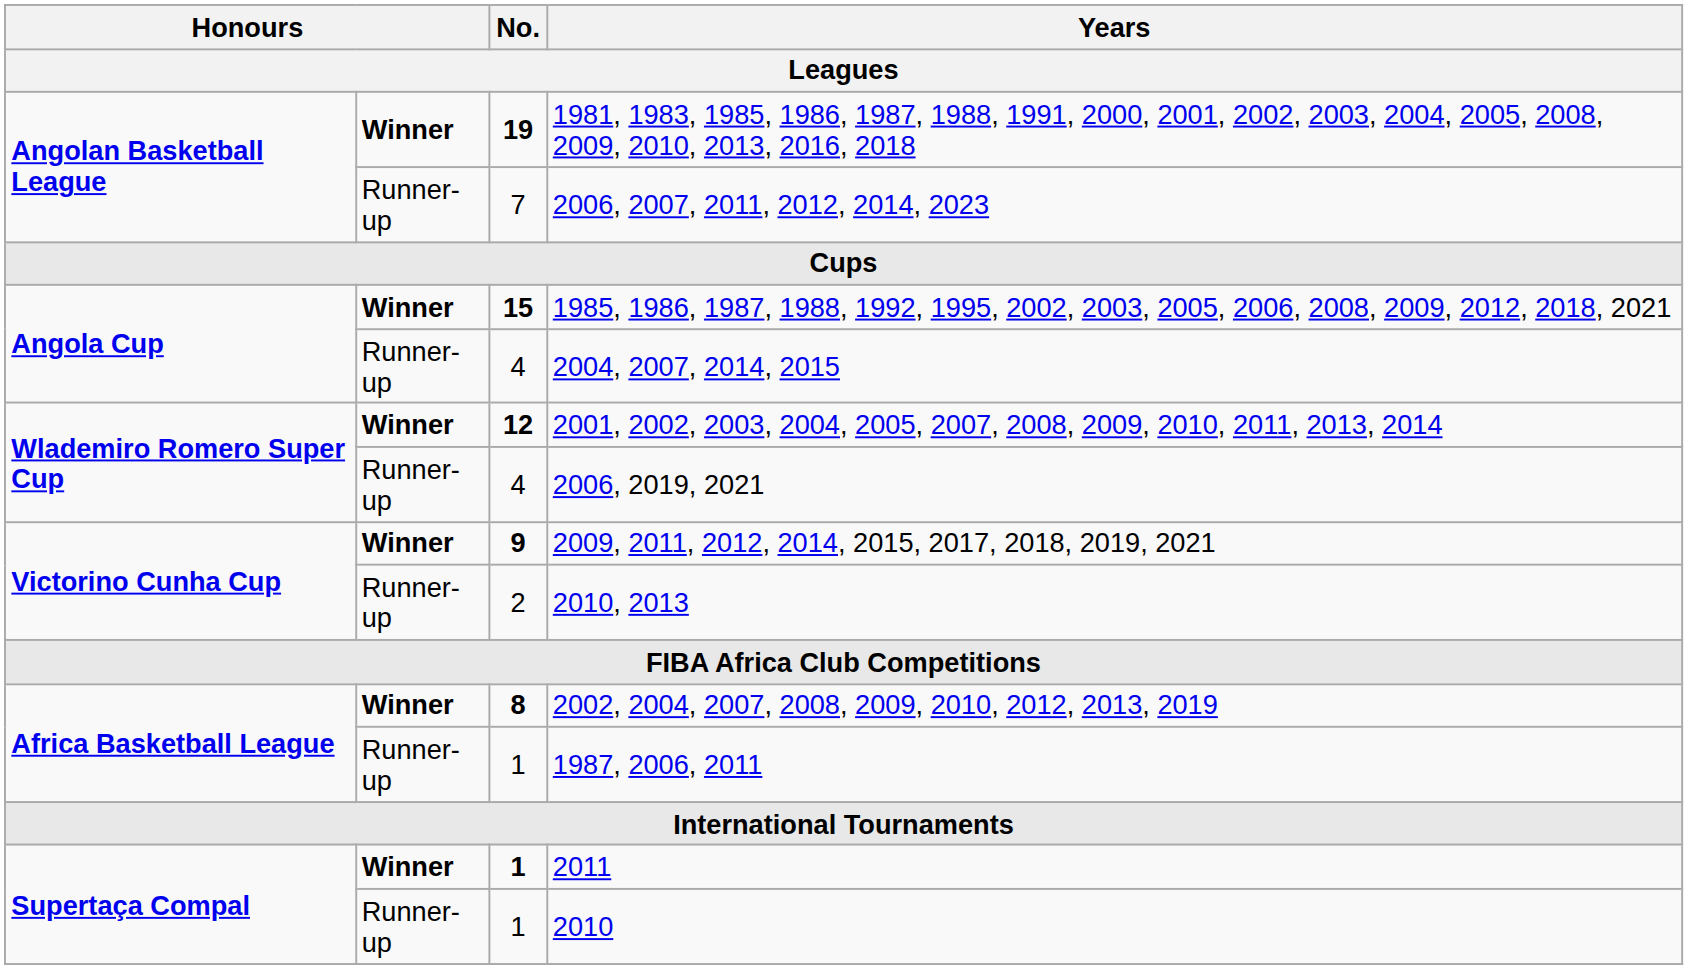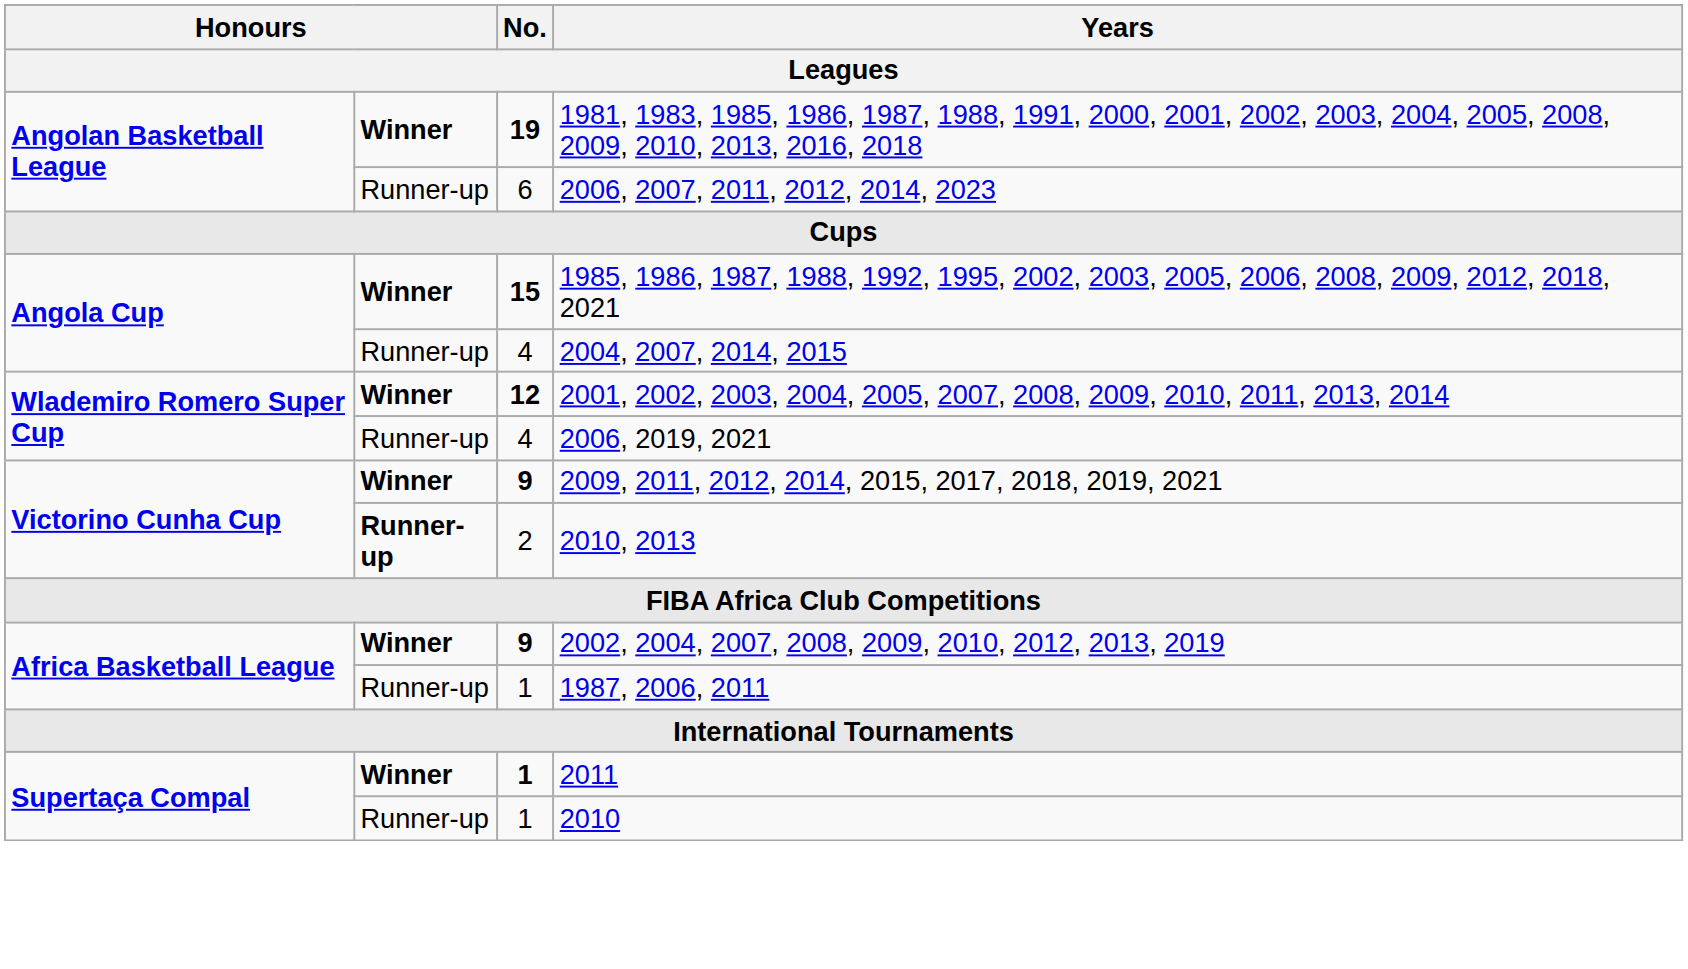2006, 2007, 2011, 2012, 2014, 2023 | No.: 7 -> 6
2010, 2013 | column 2: normal -> bold
2002, 2004, 2007, 2008, 2009, 2010, 2012, 2013, 2019 | No.: 8 -> 9
